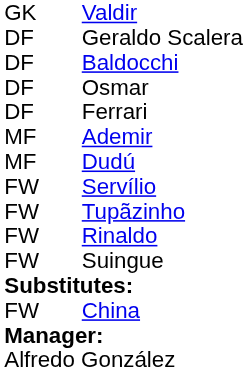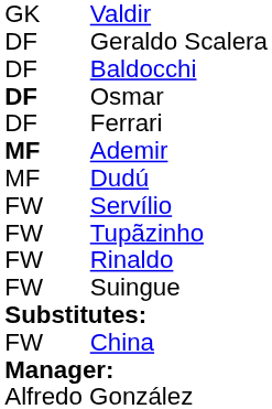Osmar | column 1: normal -> bold
Ademir | column 1: normal -> bold
